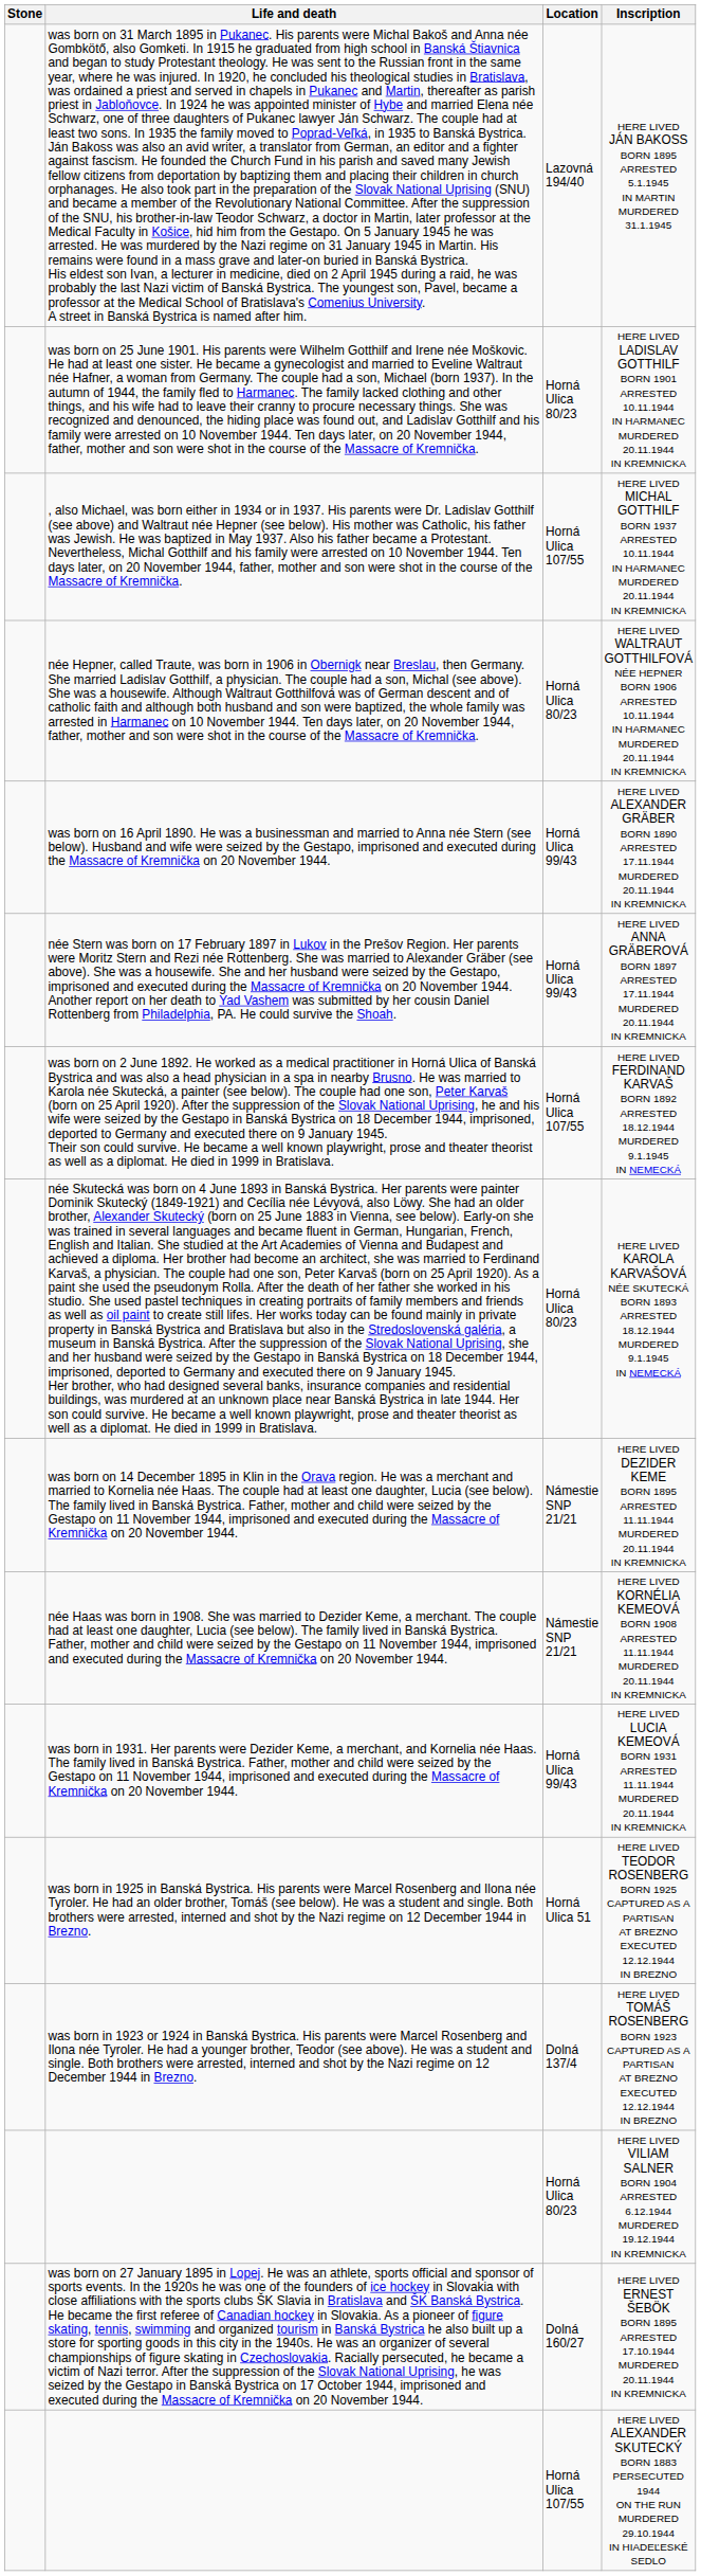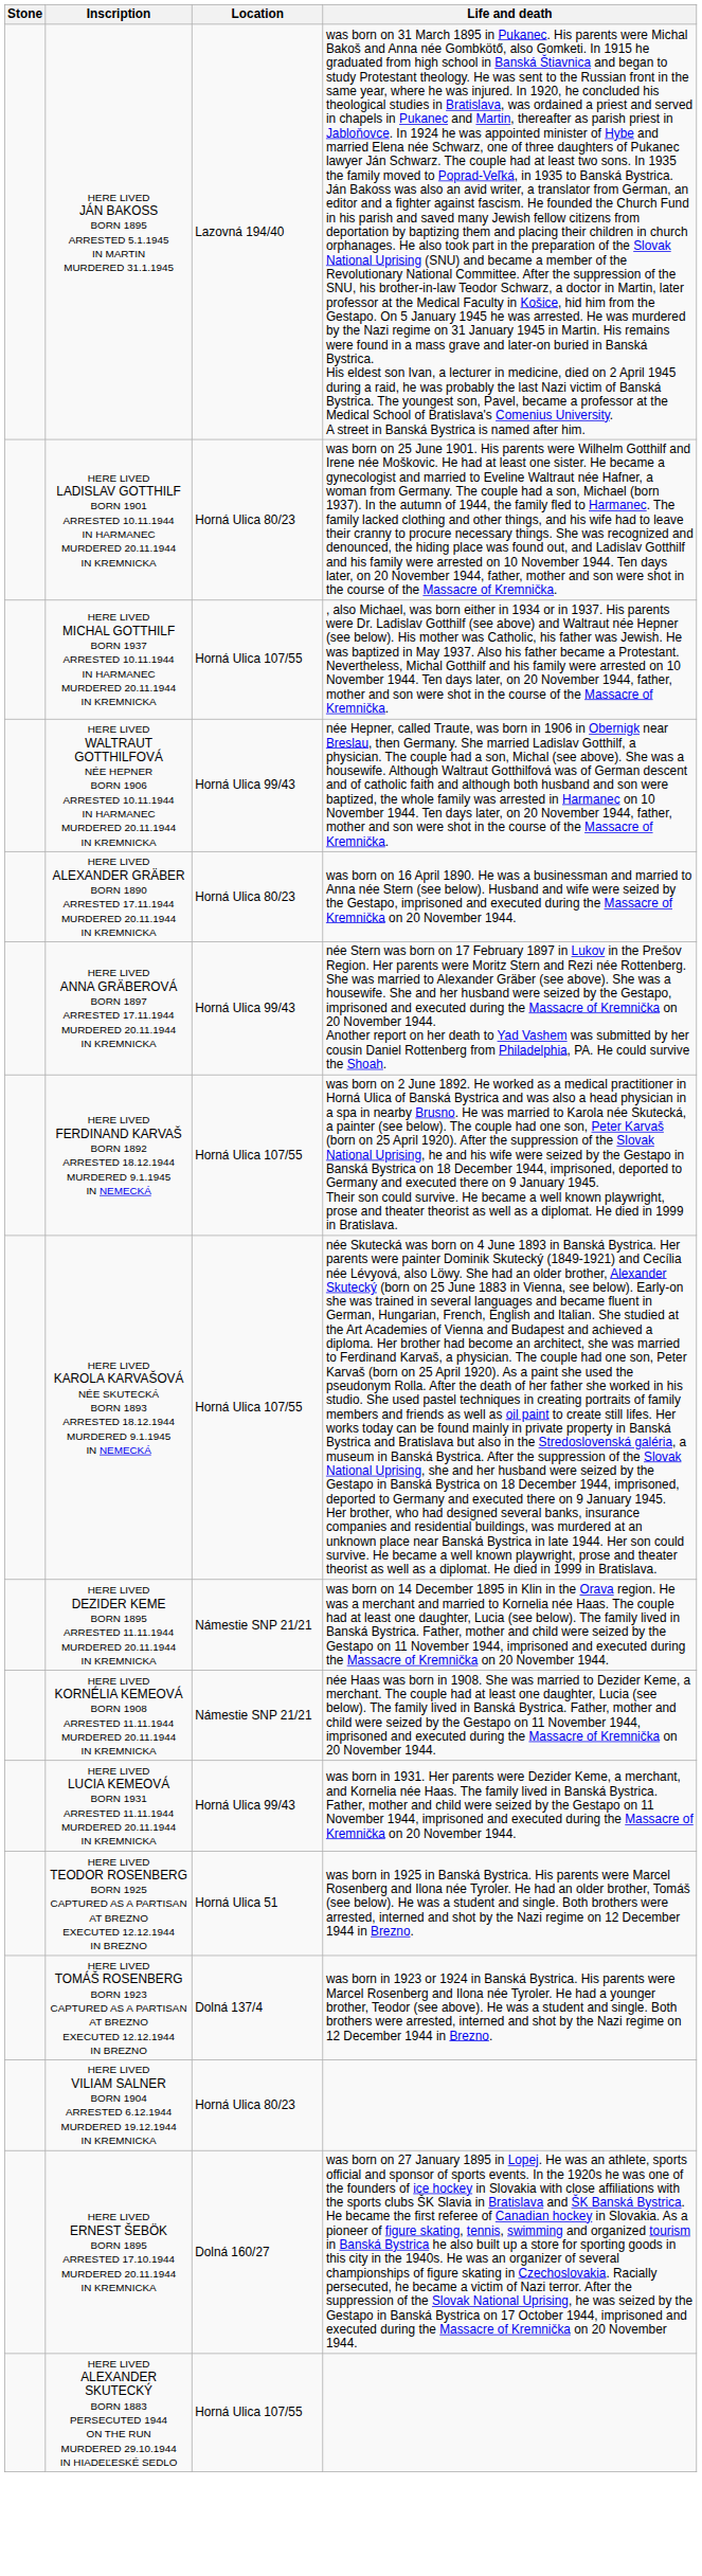columns swapped: Inscription <-> Life and death
row 5 | Location: Horná Ulica 80/23 -> Horná Ulica 99/43
row 6 | Location: Horná Ulica 99/43 -> Horná Ulica 80/23
row 9 | Location: Horná Ulica 80/23 -> Horná Ulica 107/55
